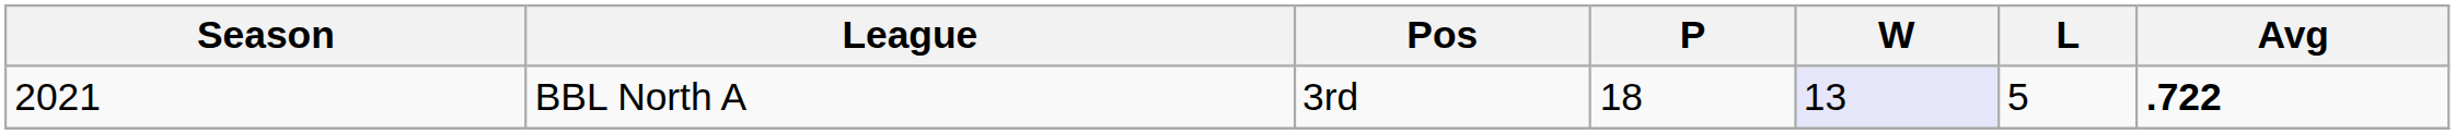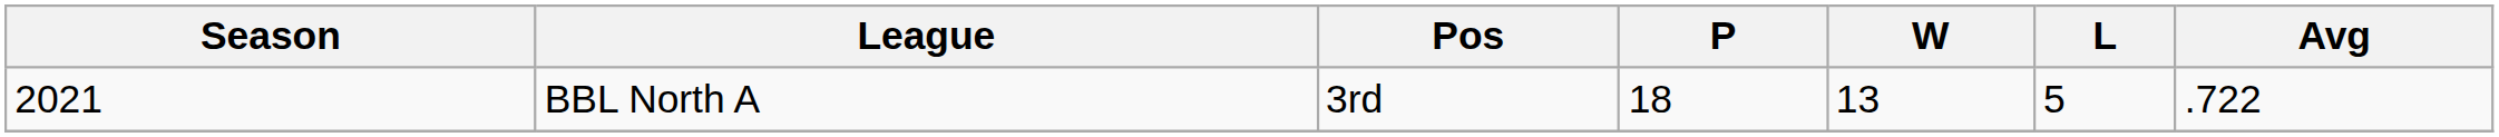BBL North A | W: lavender background -> no background
BBL North A | Avg: bold -> normal
